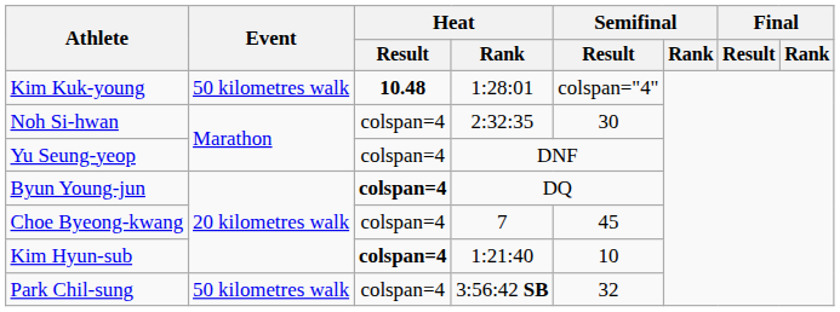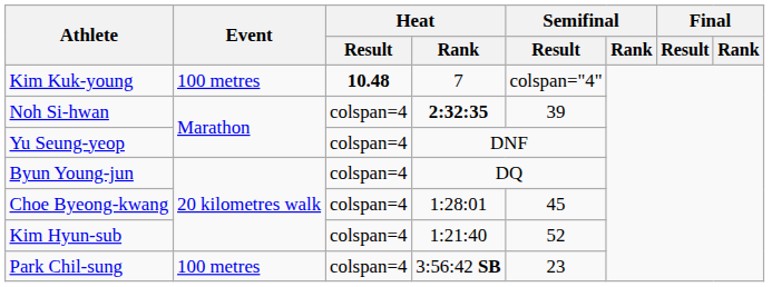Kim Kuk-young | Event: 50 kilometres walk -> 100 metres
Kim Kuk-young | Heat / Rank: 1:28:01 -> 7
Noh Si-hwan | Heat / Rank: normal -> bold
Noh Si-hwan | Semifinal / Result: 30 -> 39
Byun Young-jun | Heat / Result: bold -> normal
Choe Byeong-kwang | Heat / Rank: 7 -> 1:28:01
Kim Hyun-sub | Heat / Result: bold -> normal
Kim Hyun-sub | Semifinal / Result: 10 -> 52
Park Chil-sung | Event: 50 kilometres walk -> 100 metres
Park Chil-sung | Semifinal / Result: 32 -> 23
